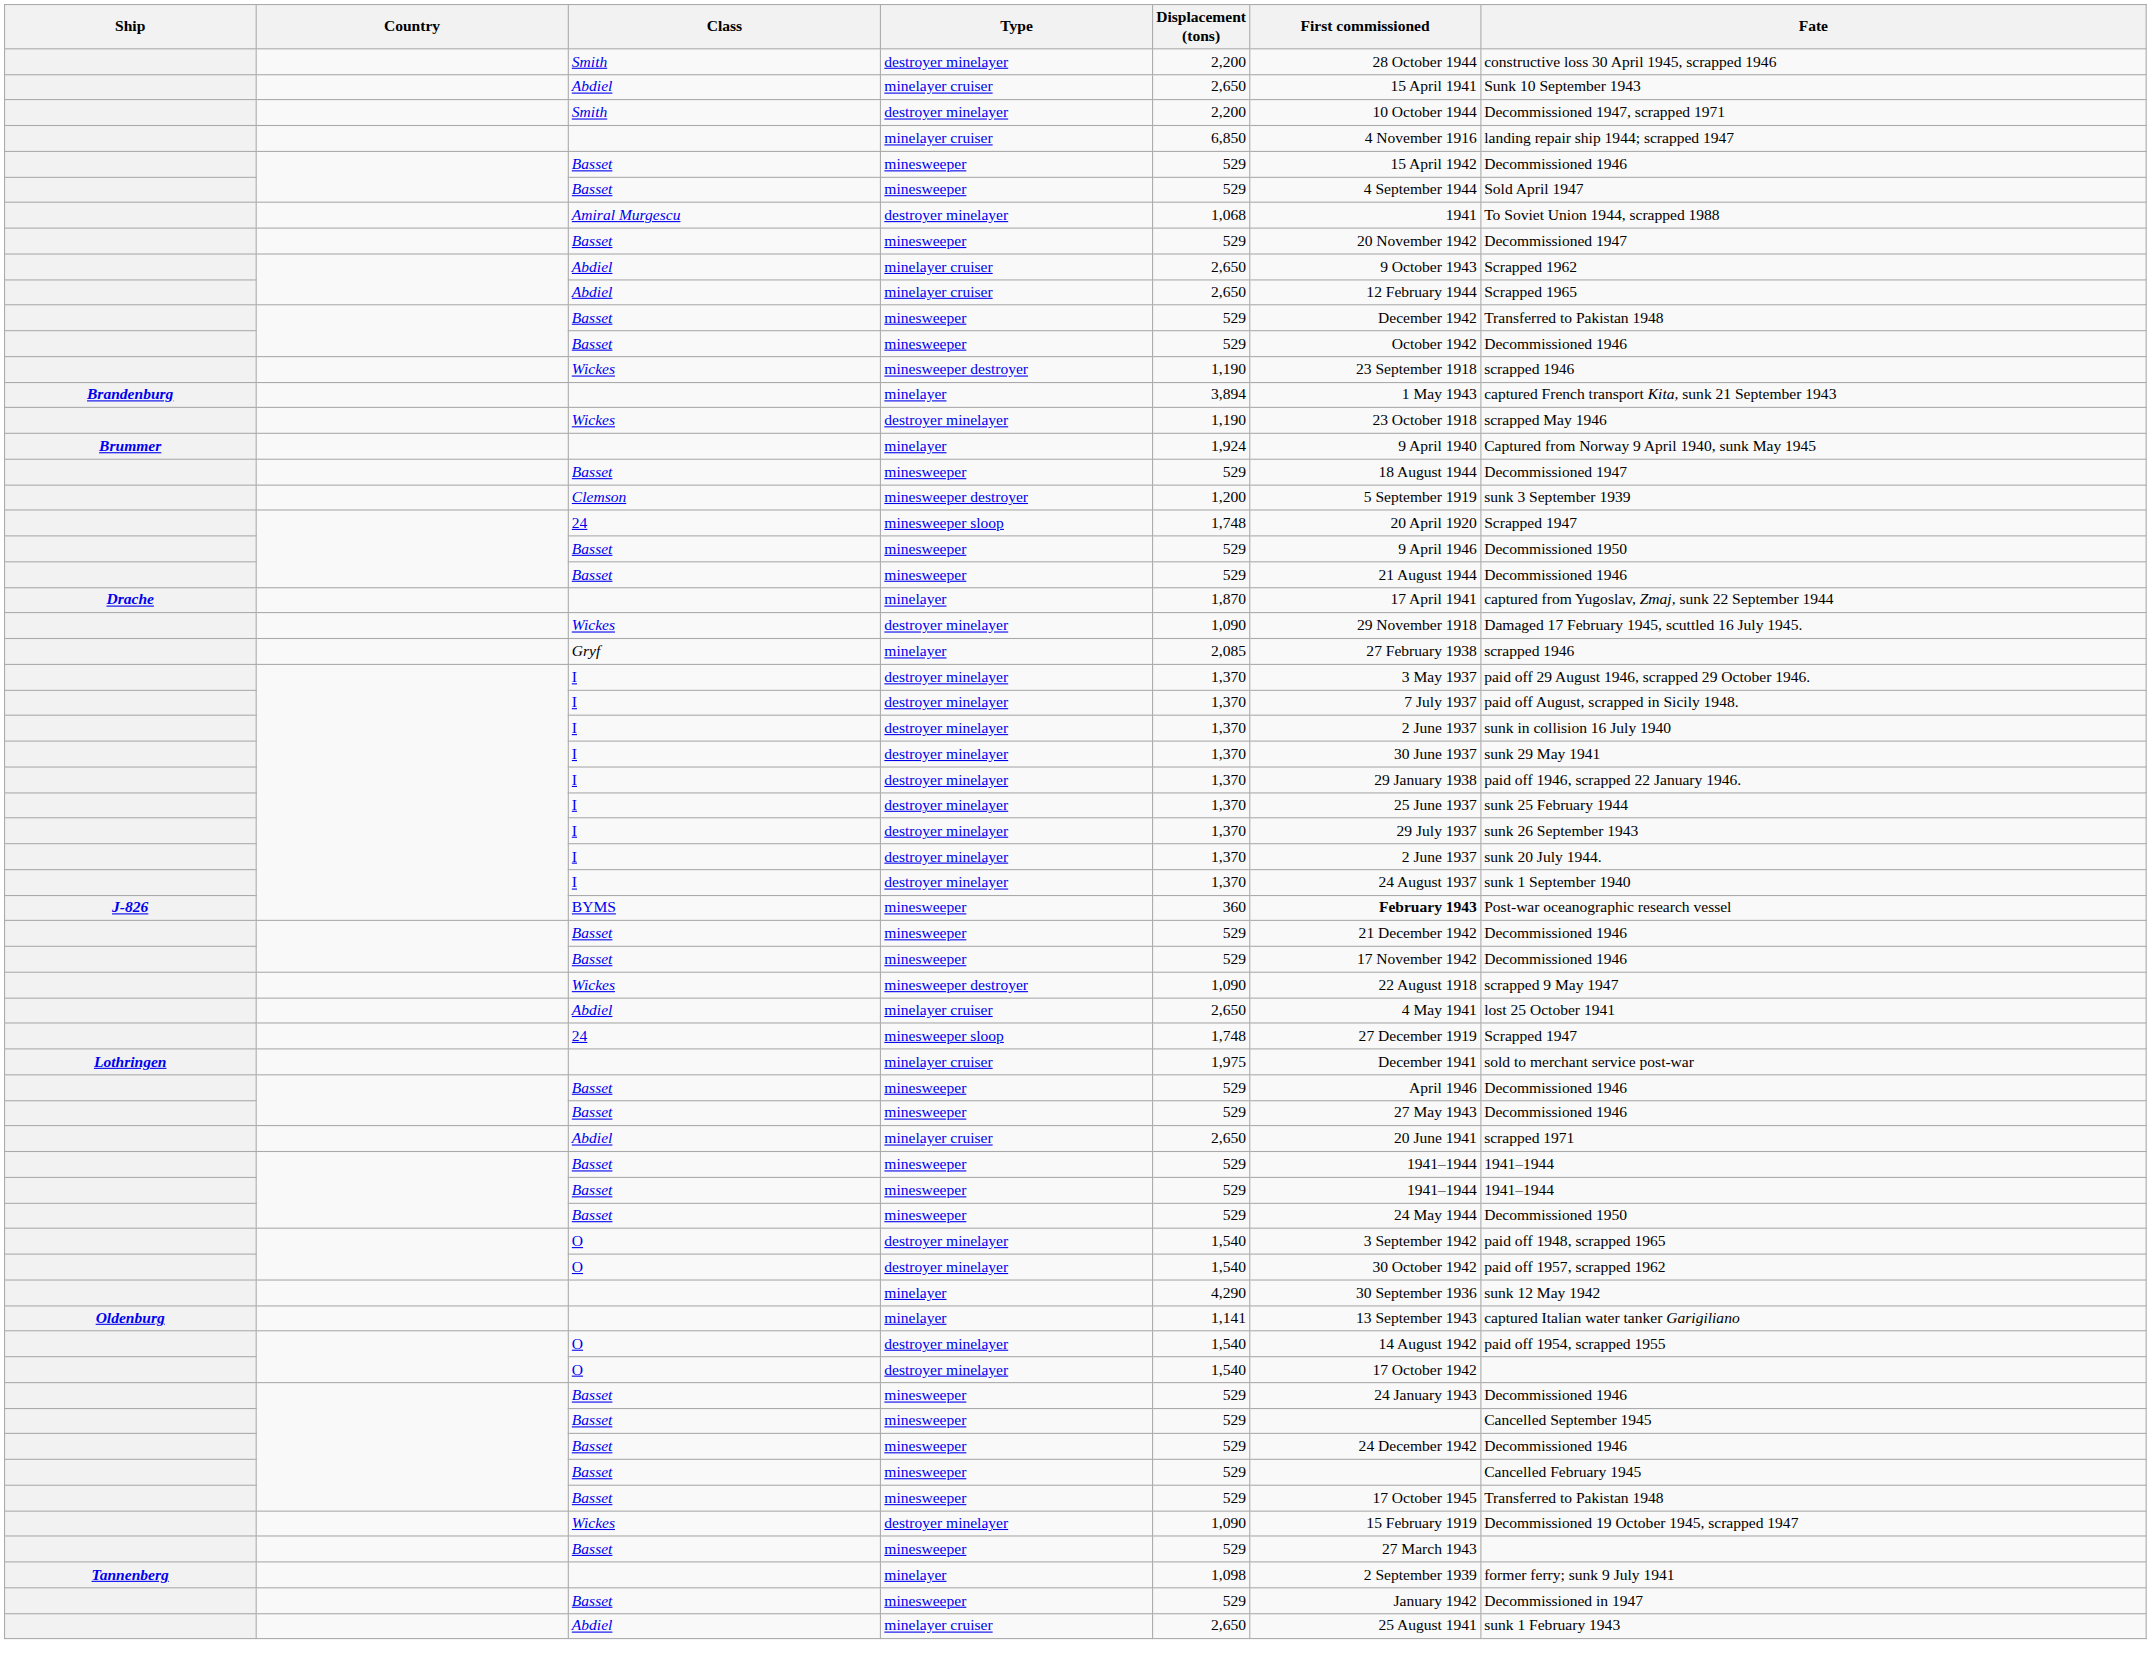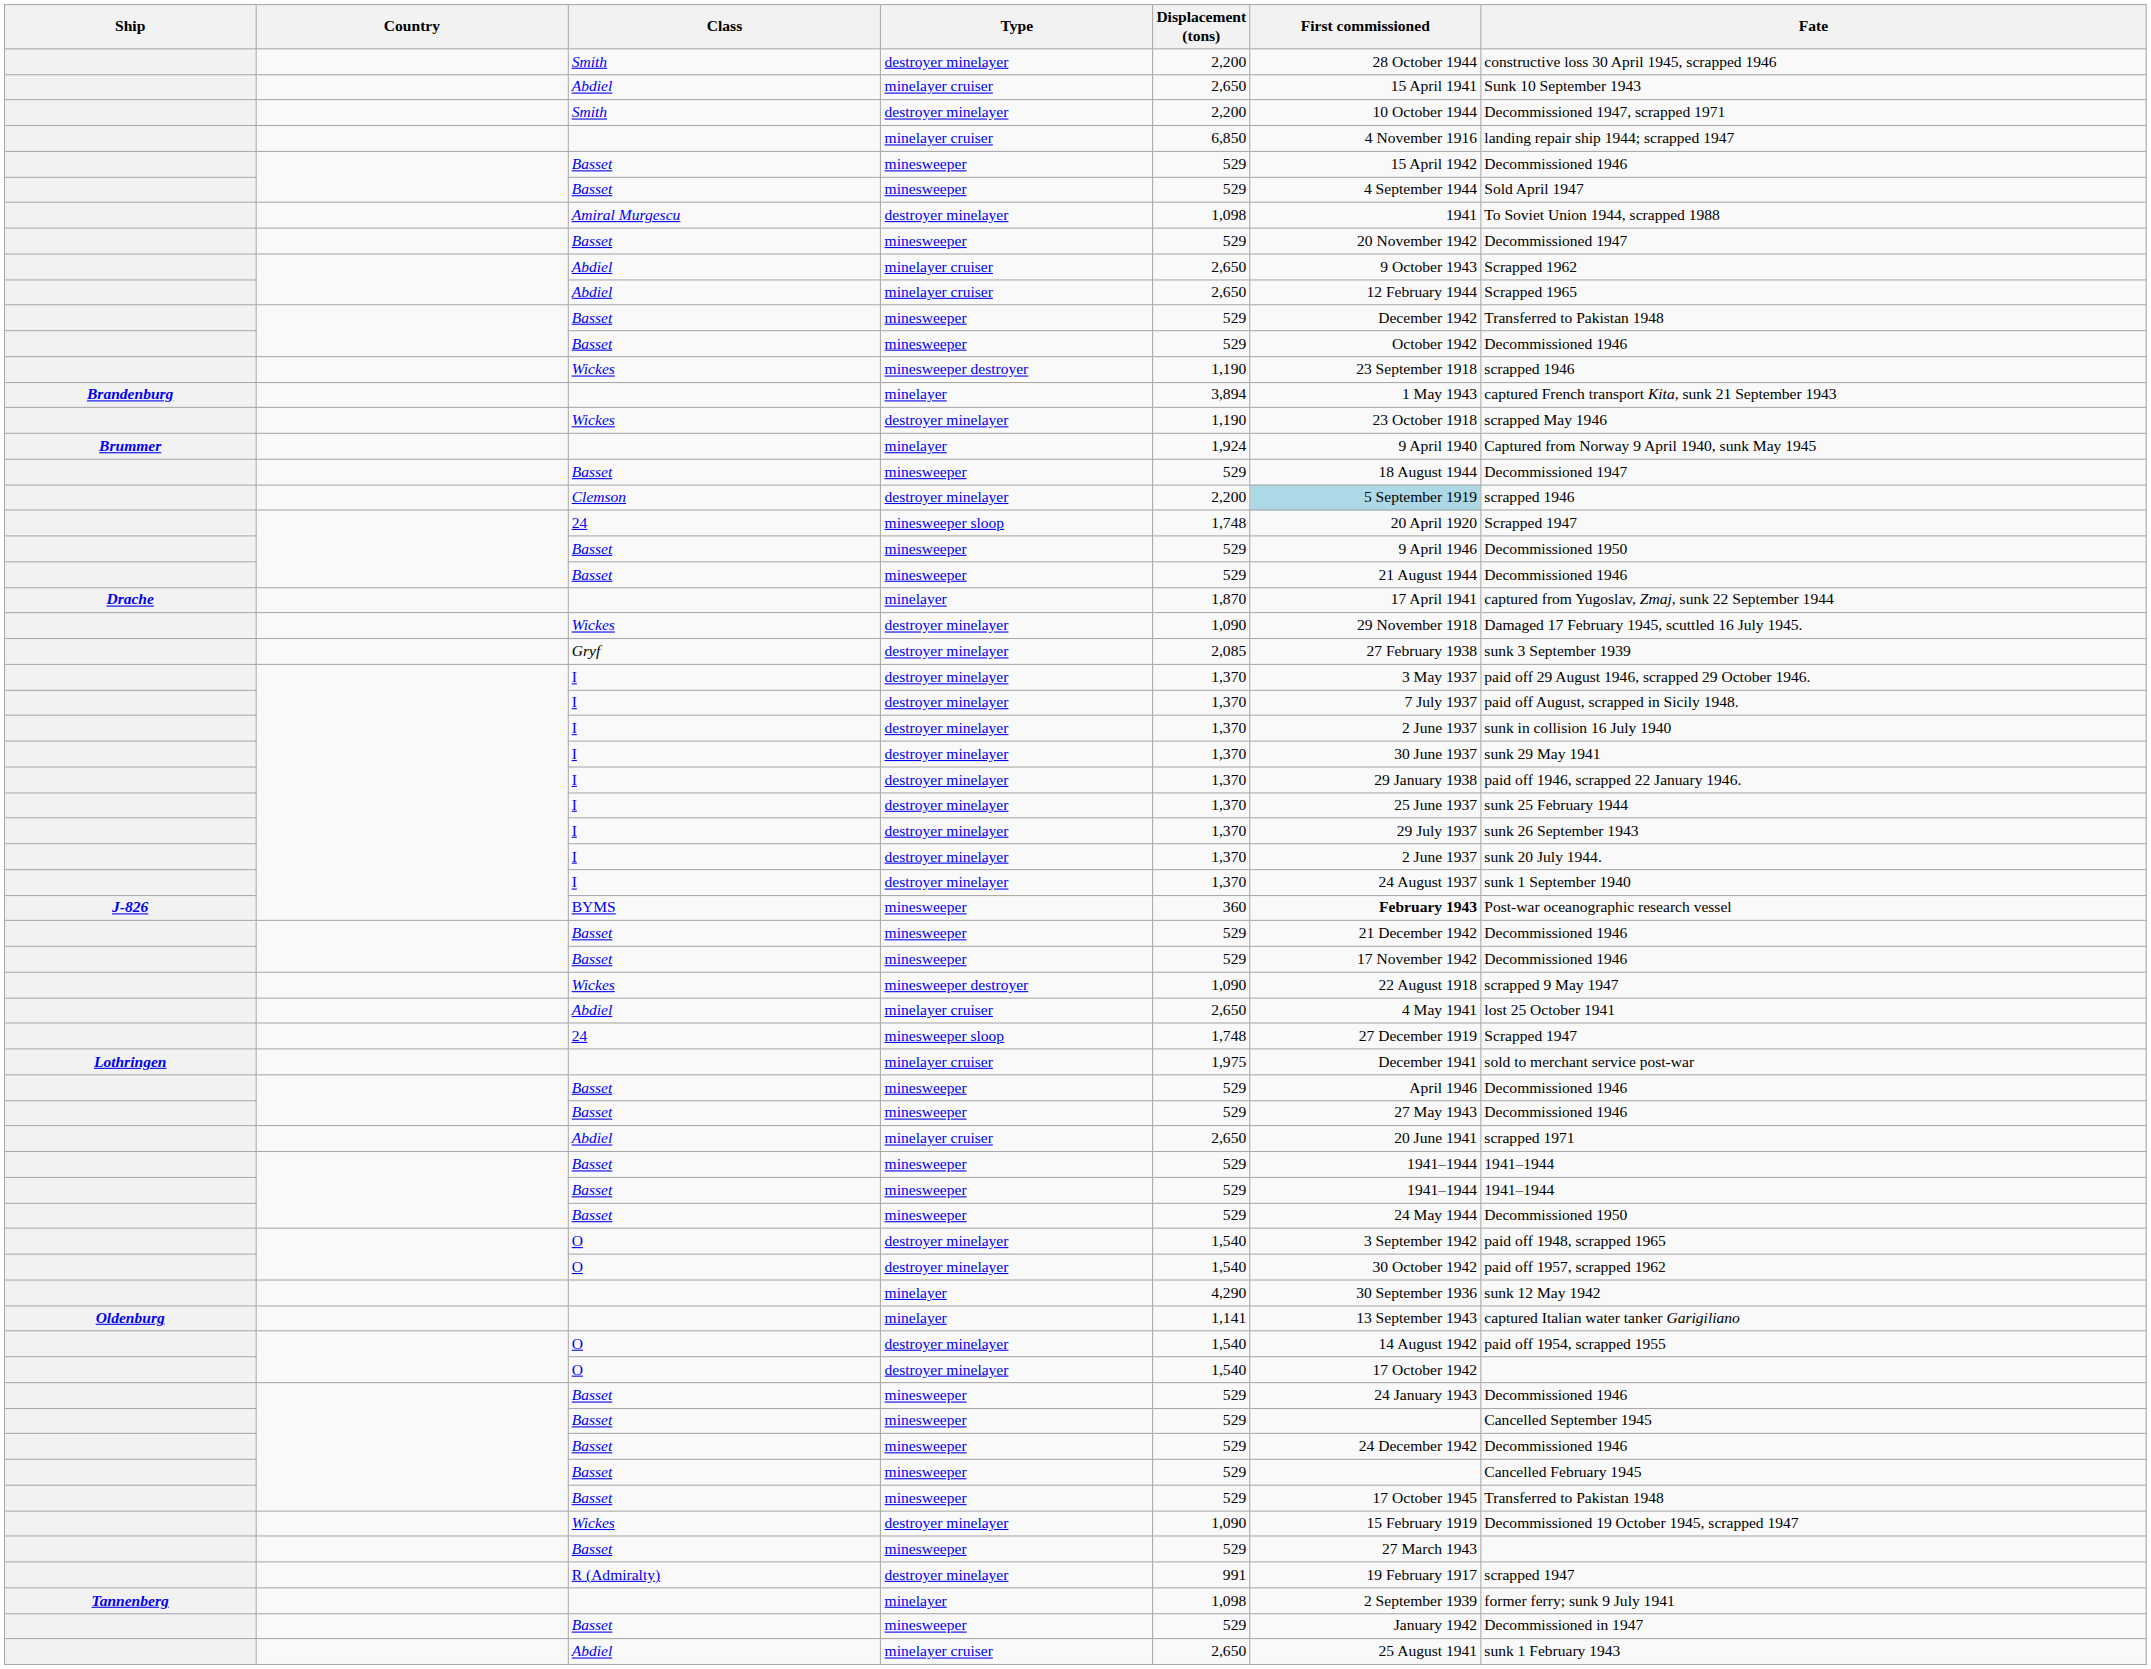Amiral Murgescu | Displacement (tons): 1,068 -> 1,098
Clemson | Type: minesweeper destroyer -> destroyer minelayer
Clemson | Displacement (tons): 1,200 -> 2,200
Clemson | First commissioned: no background -> lightblue background
Clemson | Fate: sunk 3 September 1939 -> scrapped 1946
Gryf | Type: minelayer -> destroyer minelayer
Gryf | Fate: scrapped 1946 -> sunk 3 September 1939
+ row: R (Admiralty) | destroyer minelayer | 991 | 19 February 1917 | scrapped 1947
